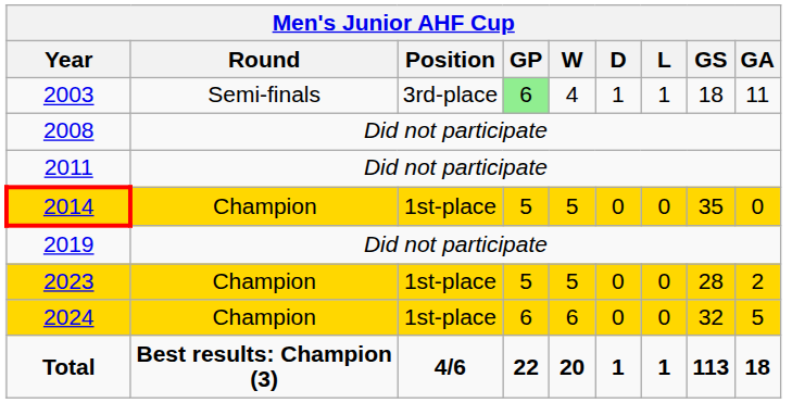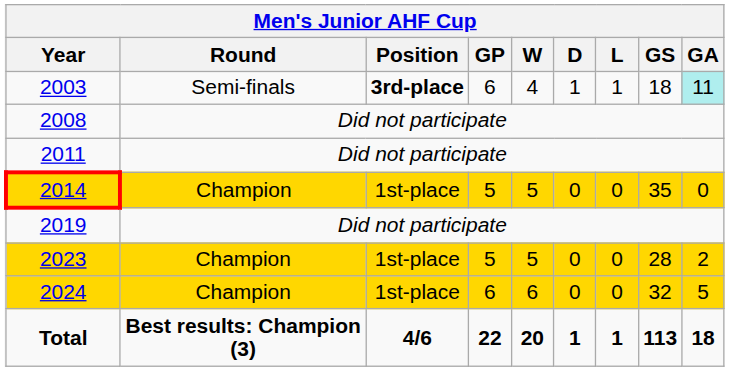2003 | Position: normal -> bold
2003 | GP: lightgreen background -> no background
2003 | GA: no background -> paleturquoise background
